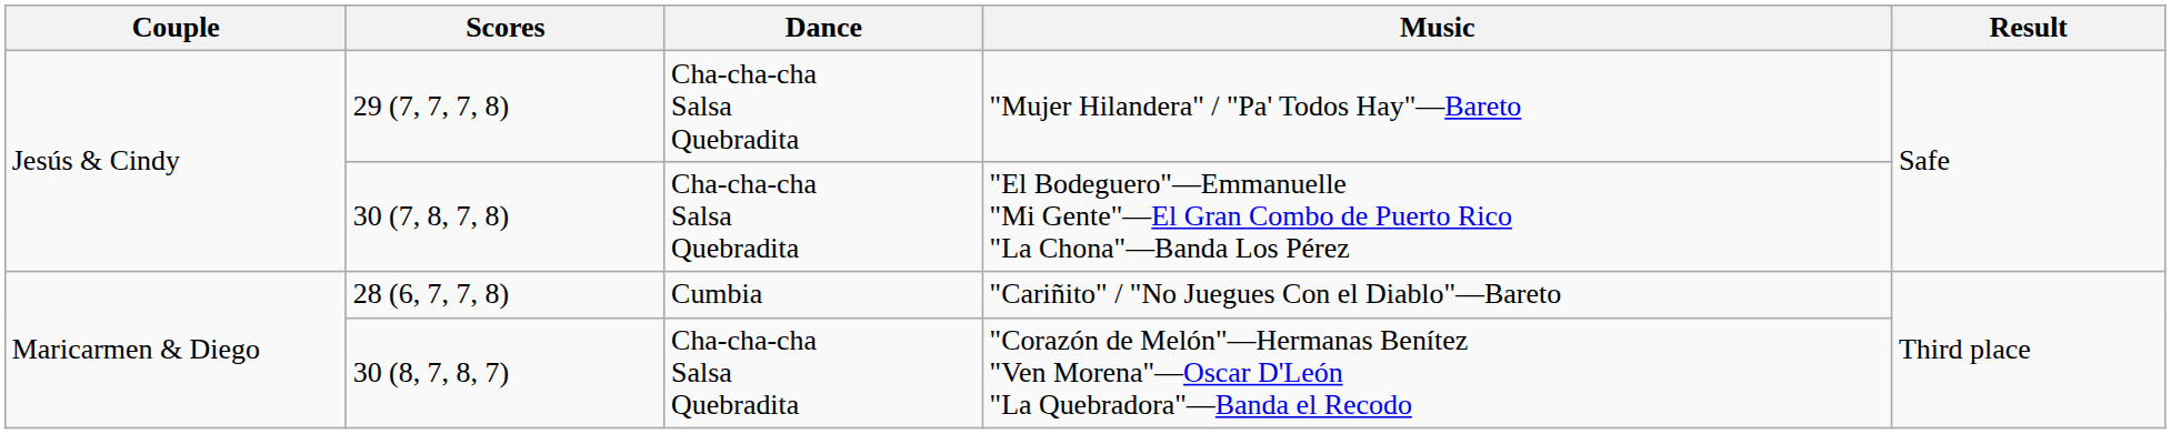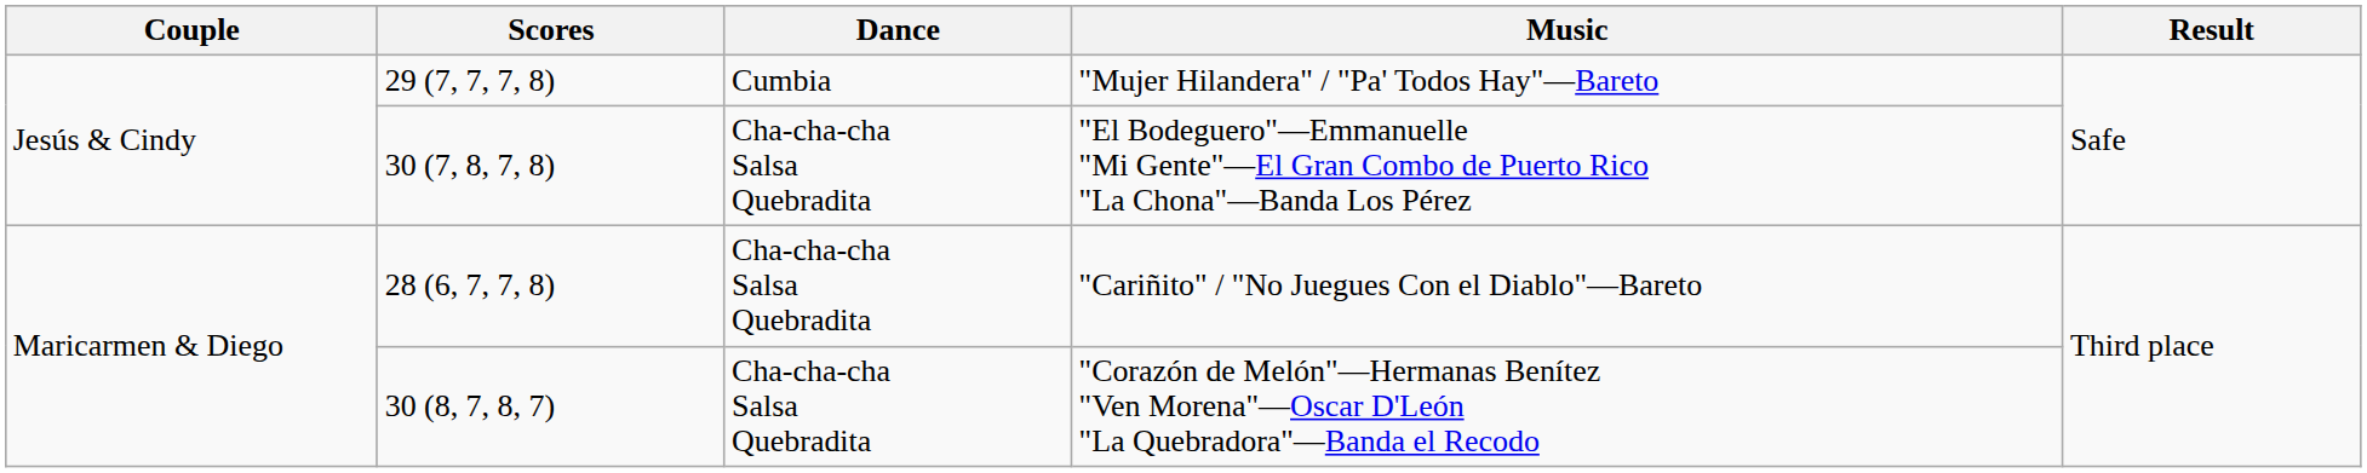"Mujer Hilandera" / "Pa' Todos Hay"—Bareto | Dance: Cha-cha-cha Salsa Quebradita -> Cumbia
"Cariñito" / "No Juegues Con el Diablo"—Bareto | Dance: Cumbia -> Cha-cha-cha Salsa Quebradita
